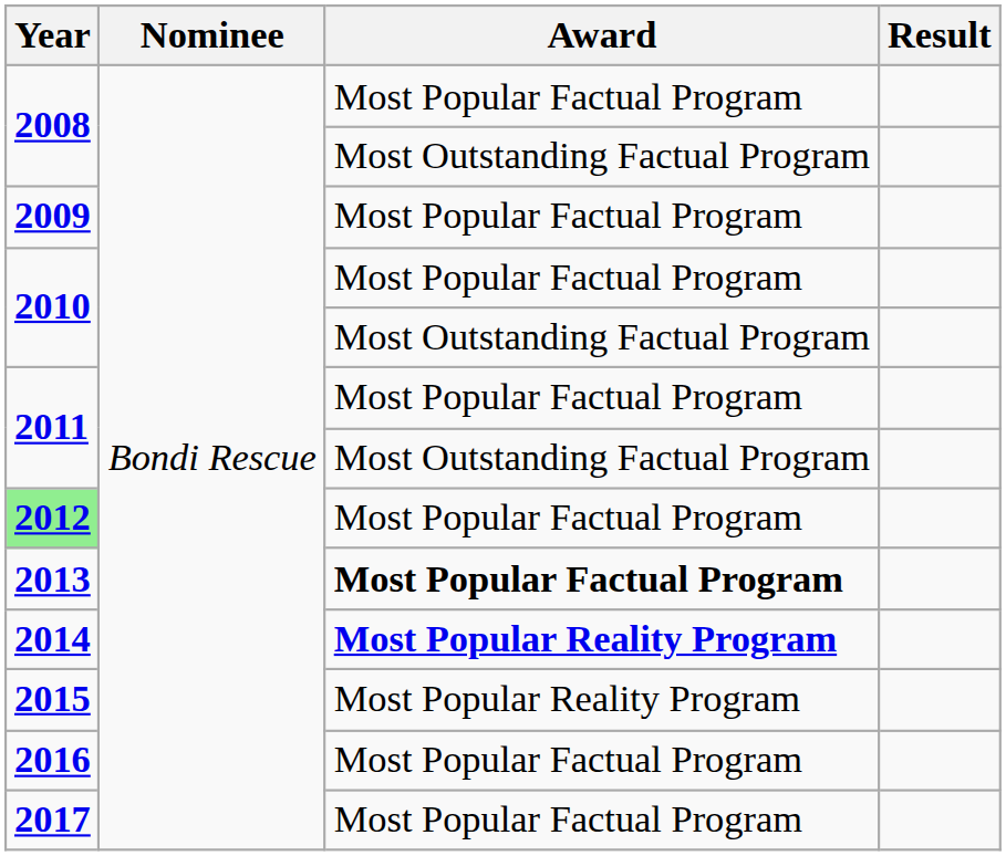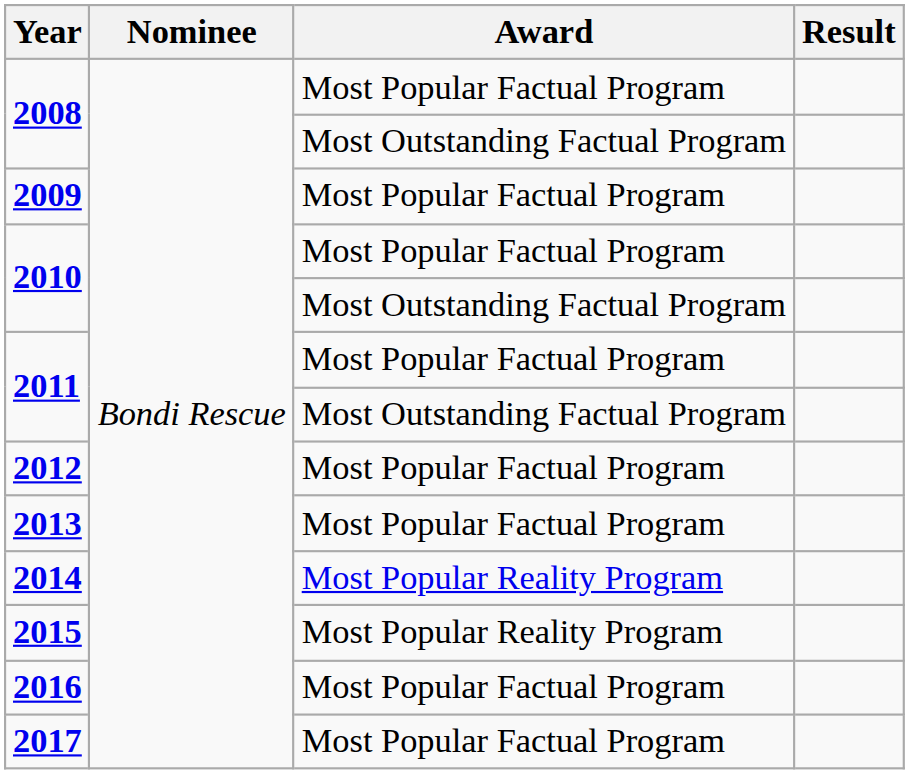2012 | Year: lightgreen background -> no background
2013 | Award: bold -> normal
2014 | Award: bold -> normal
